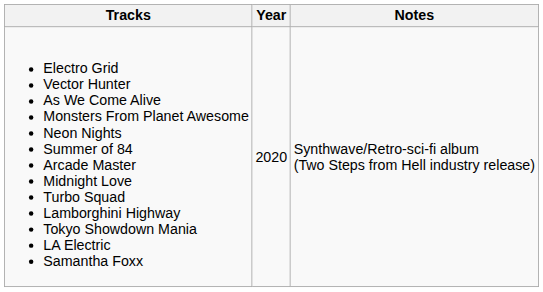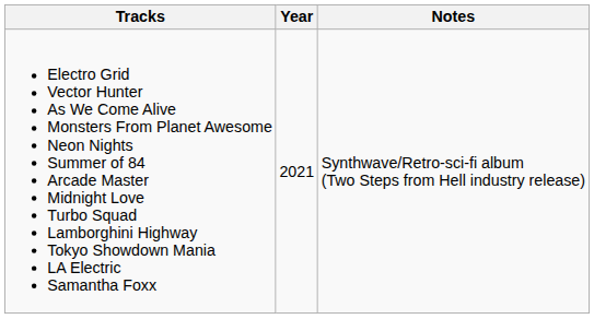row 2 | Year: 2020 -> 2021
